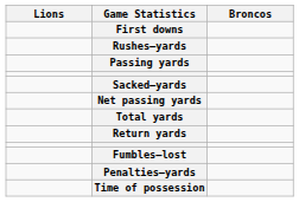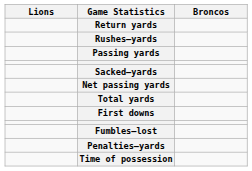rows swapped: First downs <-> Return yards
